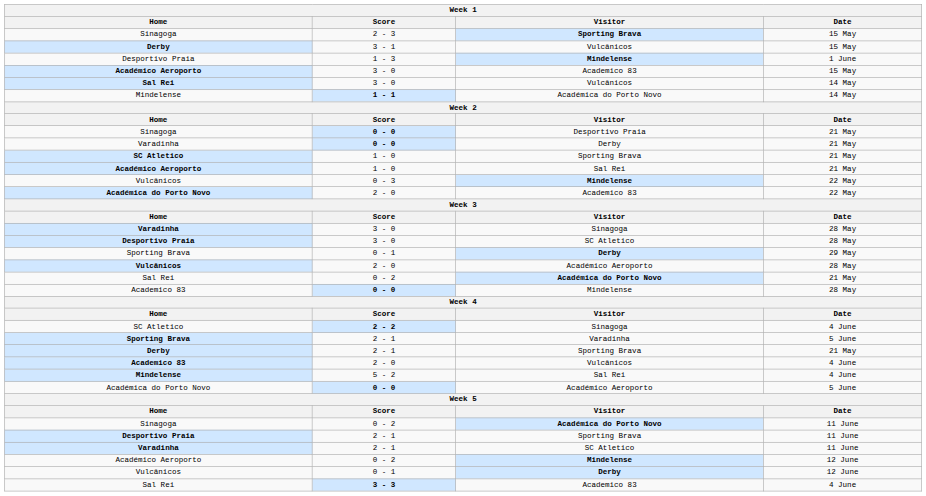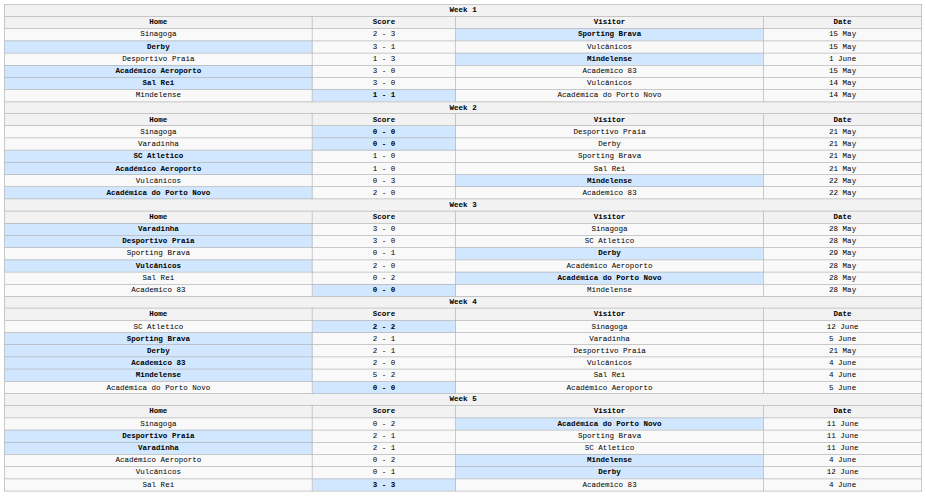Sal Rei / 0 - 2 | Date: 21 May -> 28 May
2 - 2 | Date: 4 June -> 12 June
Derby / 2 - 1 | Visitor: Sporting Brava -> Desportivo Praia
Académico Aeroporto / 0 - 2 | Date: 12 June -> 4 June
